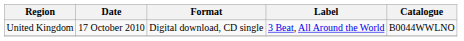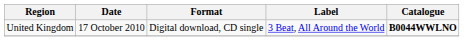United Kingdom | Catalogue: normal -> bold
